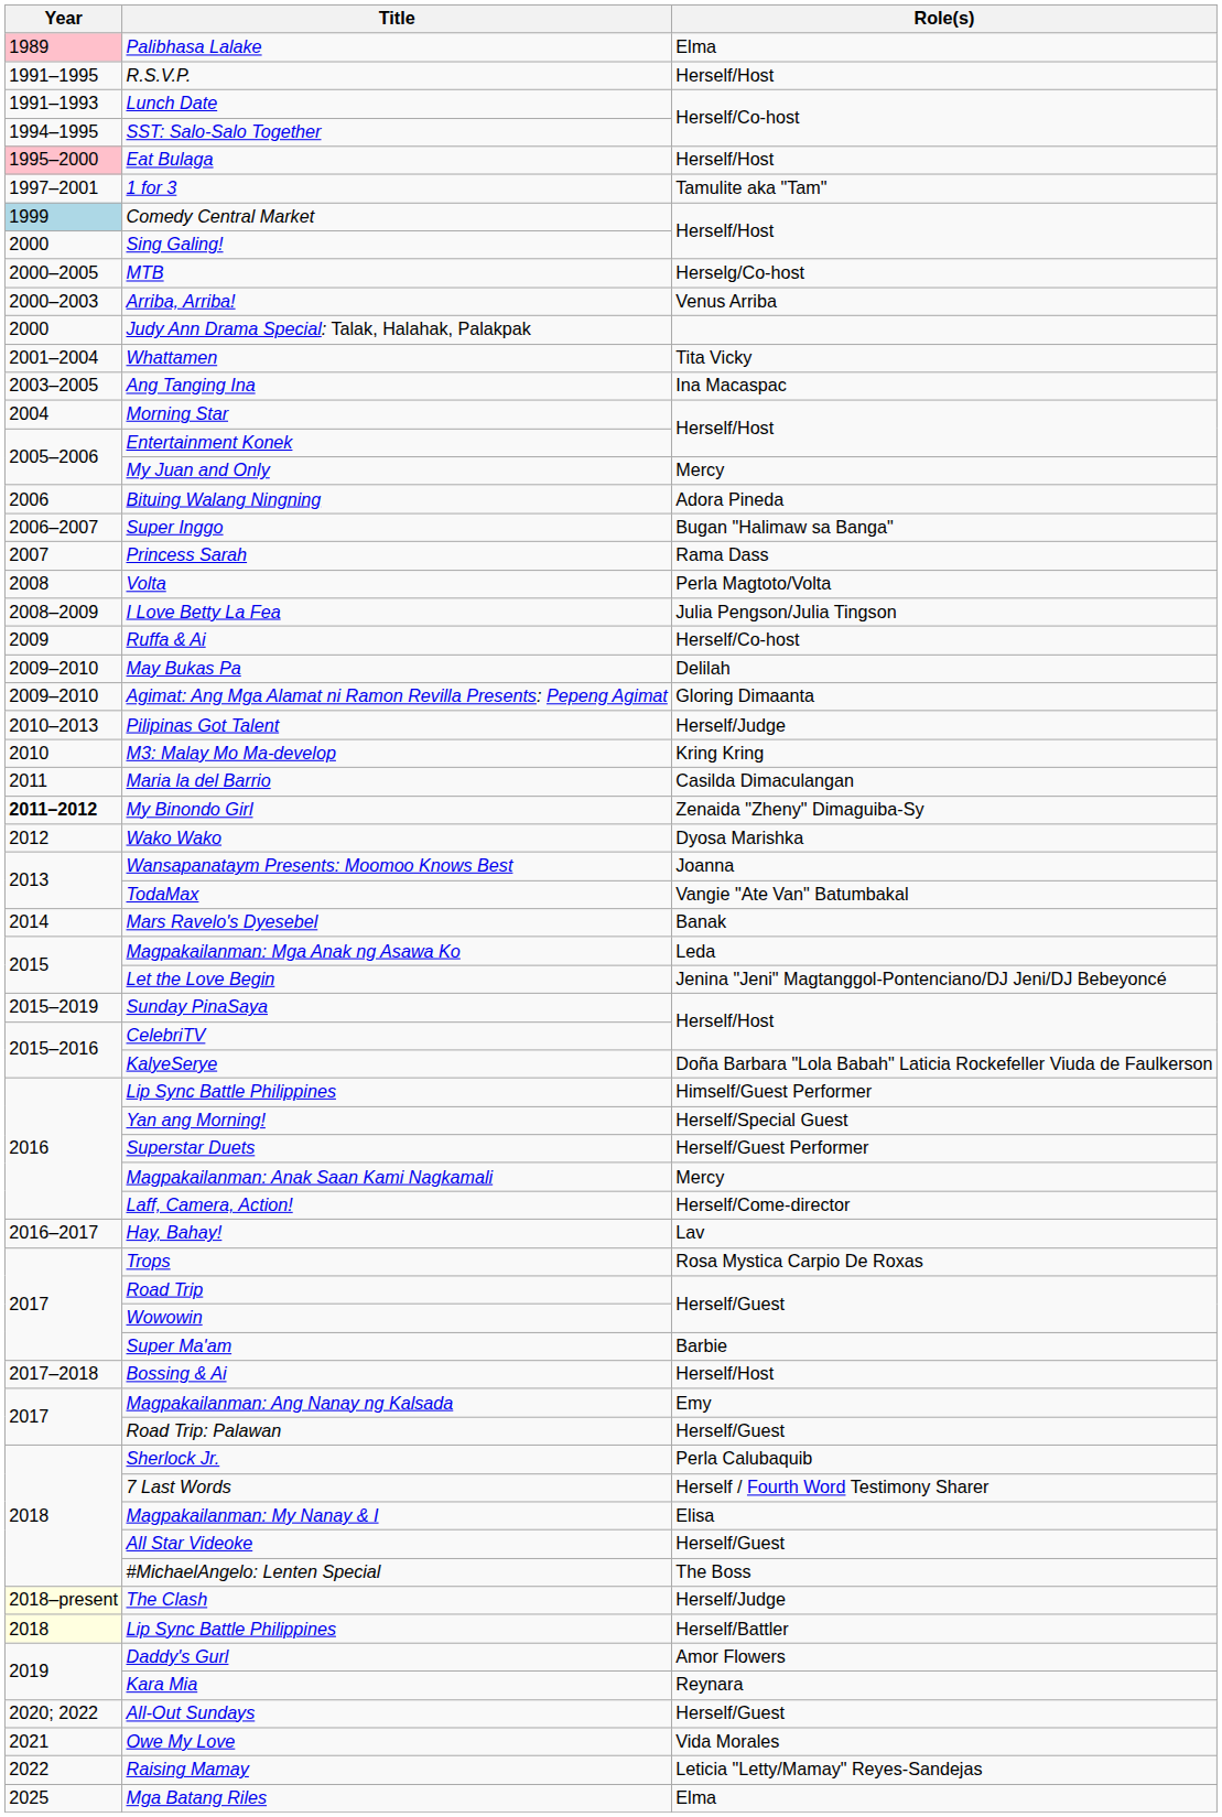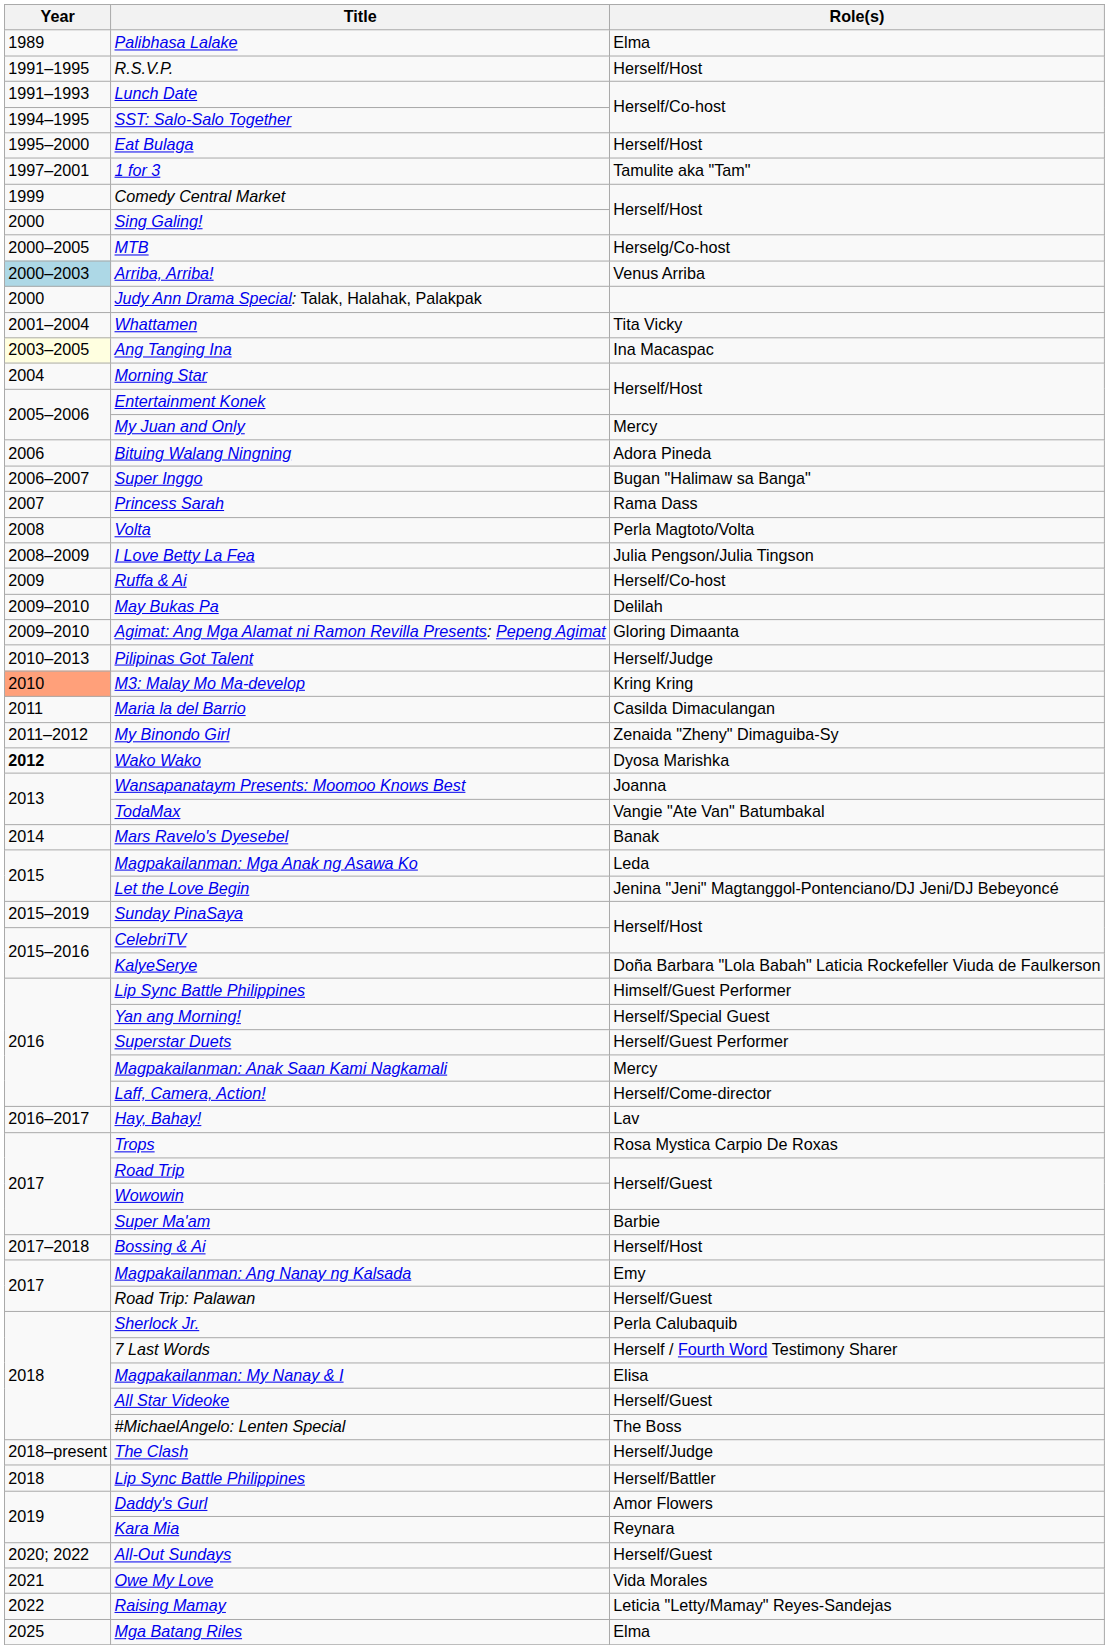Palibhasa Lalake | Year: pink background -> no background
Eat Bulaga | Year: pink background -> no background
Comedy Central Market | Year: lightblue background -> no background
Arriba, Arriba! | Year: no background -> lightblue background
Ang Tanging Ina | Year: no background -> lightyellow background
M3: Malay Mo Ma-develop | Year: no background -> lightsalmon background
My Binondo Girl | Year: bold -> normal
Wako Wako | Year: normal -> bold
The Clash | Year: lightyellow background -> no background
Lip Sync Battle Philippines / Herself/Battler | Year: lightyellow background -> no background
